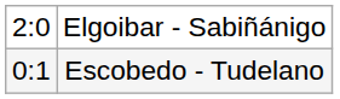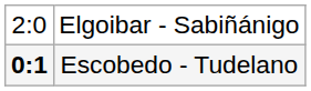Escobedo - Tudelano | column 1: normal -> bold
